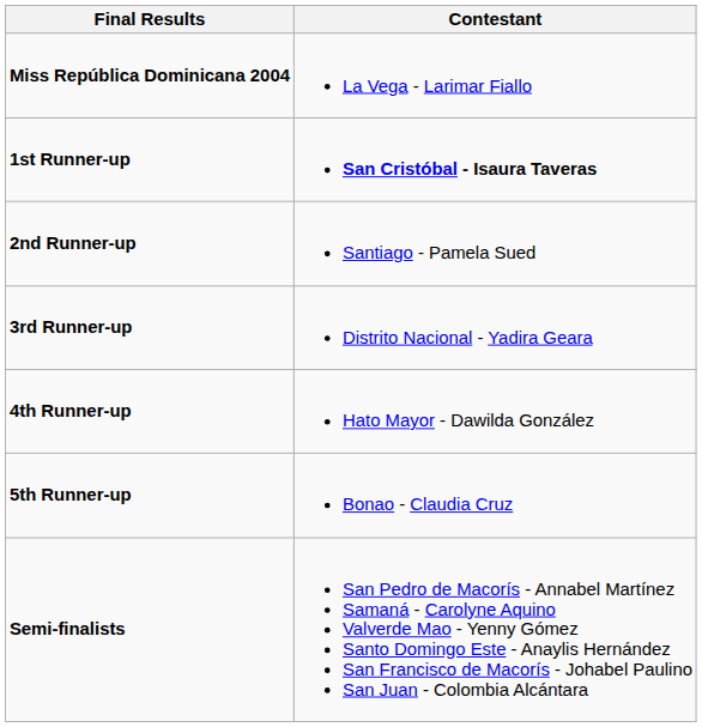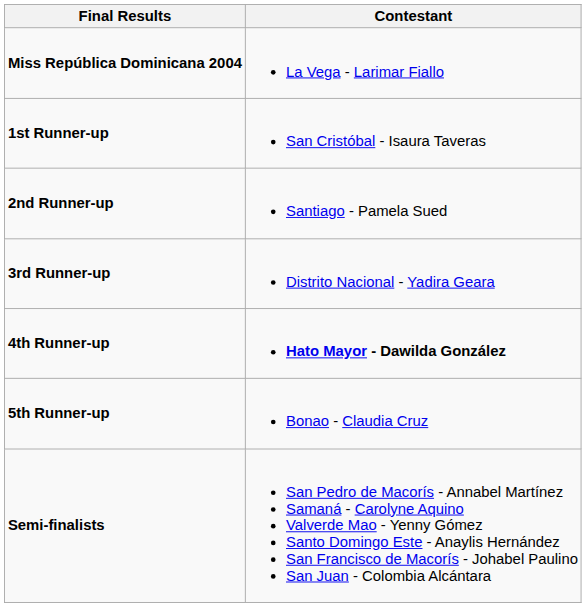1st Runner-up | Contestant: bold -> normal
4th Runner-up | Contestant: normal -> bold
